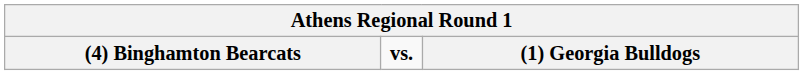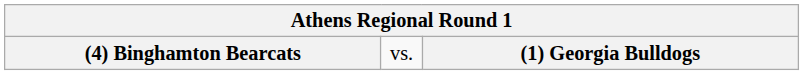(4) Binghamton Bearcats | column 2: bold -> normal
